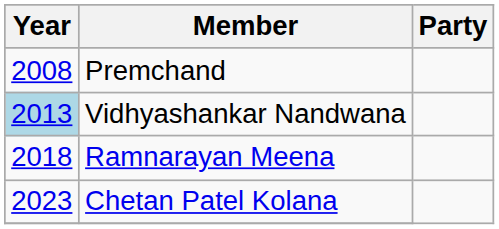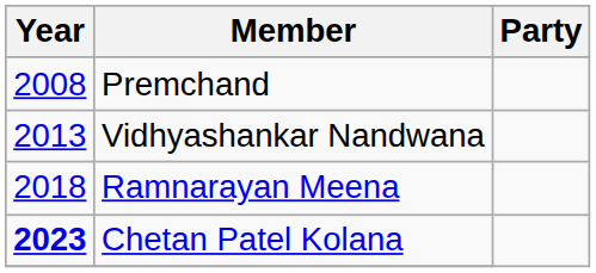Vidhyashankar Nandwana | Year: lightblue background -> no background
Chetan Patel Kolana | Year: normal -> bold
